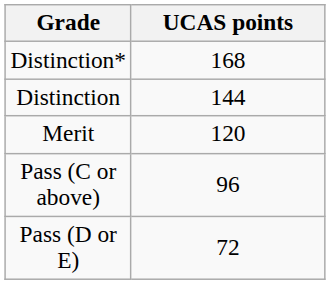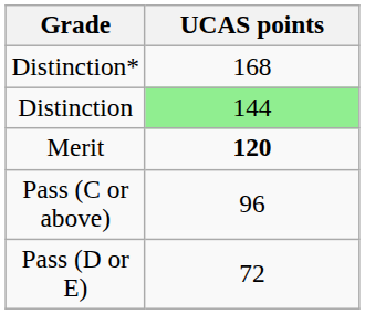Distinction | UCAS points: no background -> lightgreen background
Merit | UCAS points: normal -> bold
